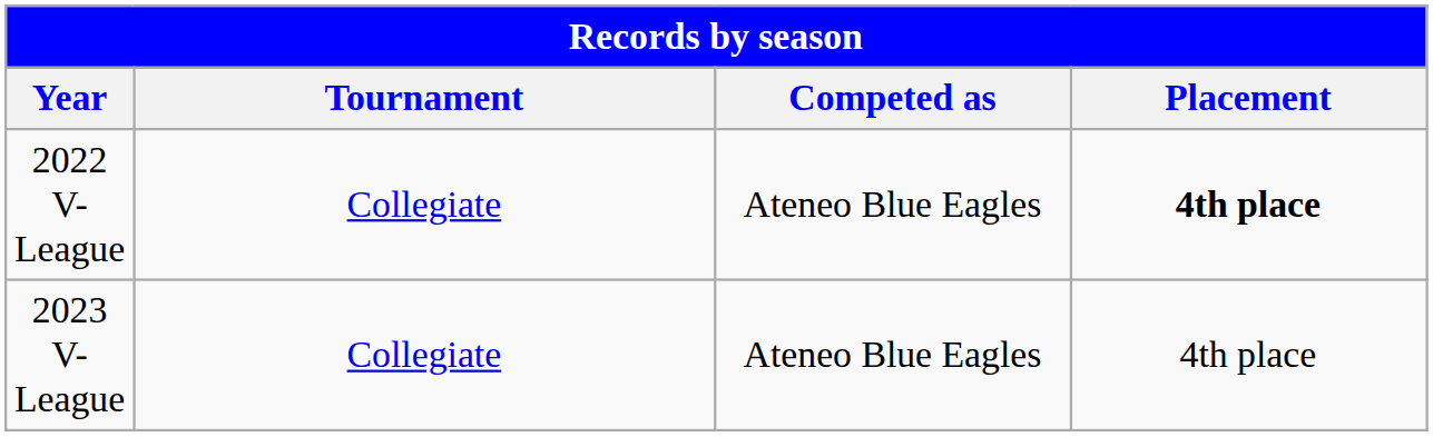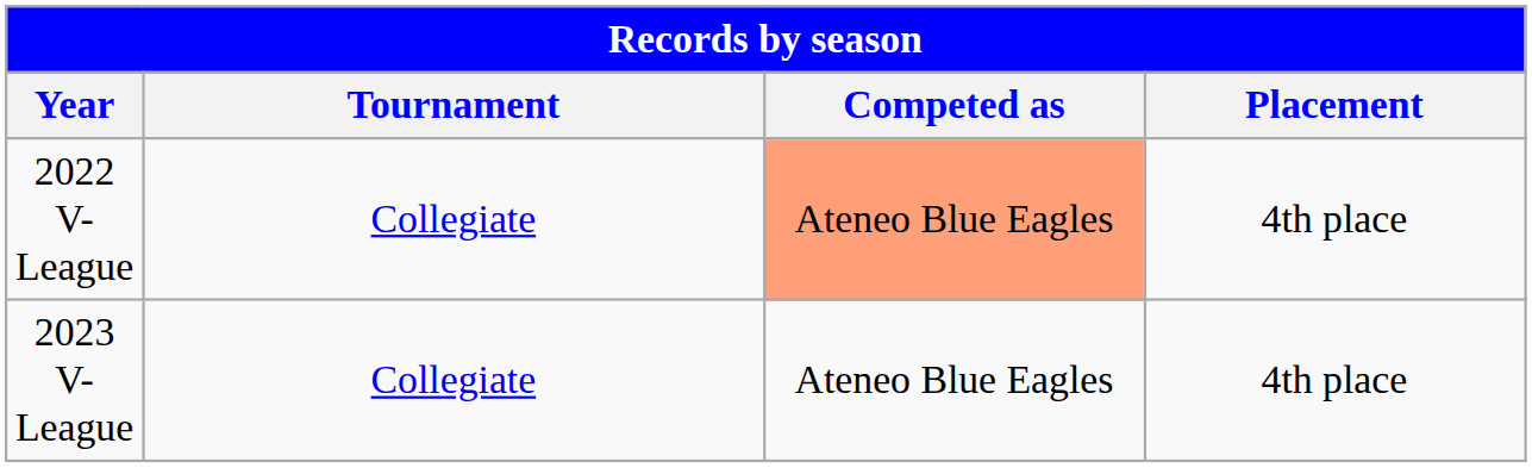2022 V-League | Competed as: no background -> lightsalmon background
2022 V-League | Placement: bold -> normal
